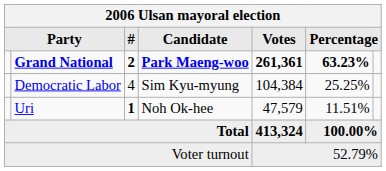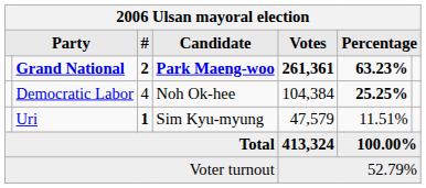Democratic Labor | Candidate: Sim Kyu-myung -> Noh Ok-hee
Democratic Labor | column 6: normal -> bold
Uri | Candidate: Noh Ok-hee -> Sim Kyu-myung
